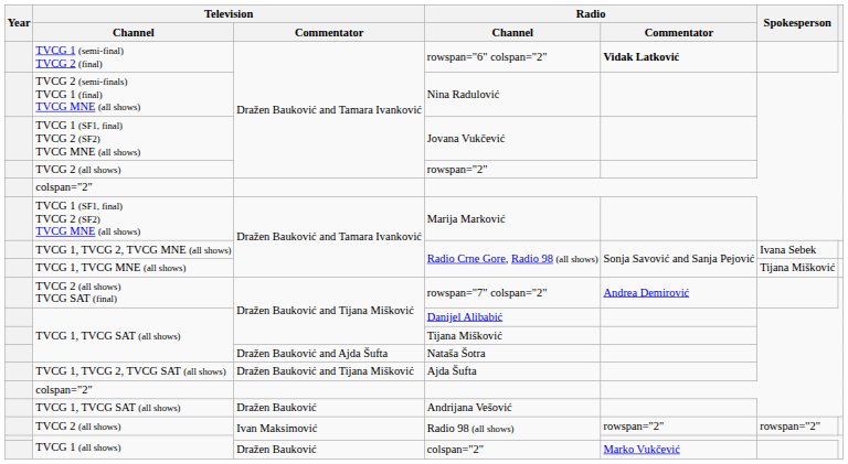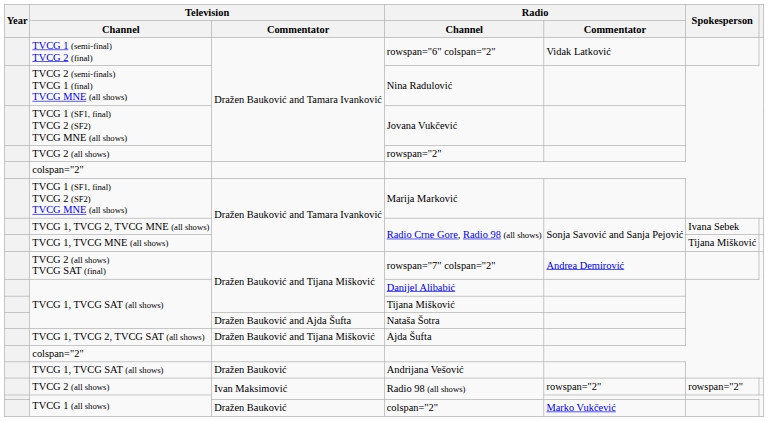rowspan="6" colspan="2" | Radio / Commentator: bold -> normal
